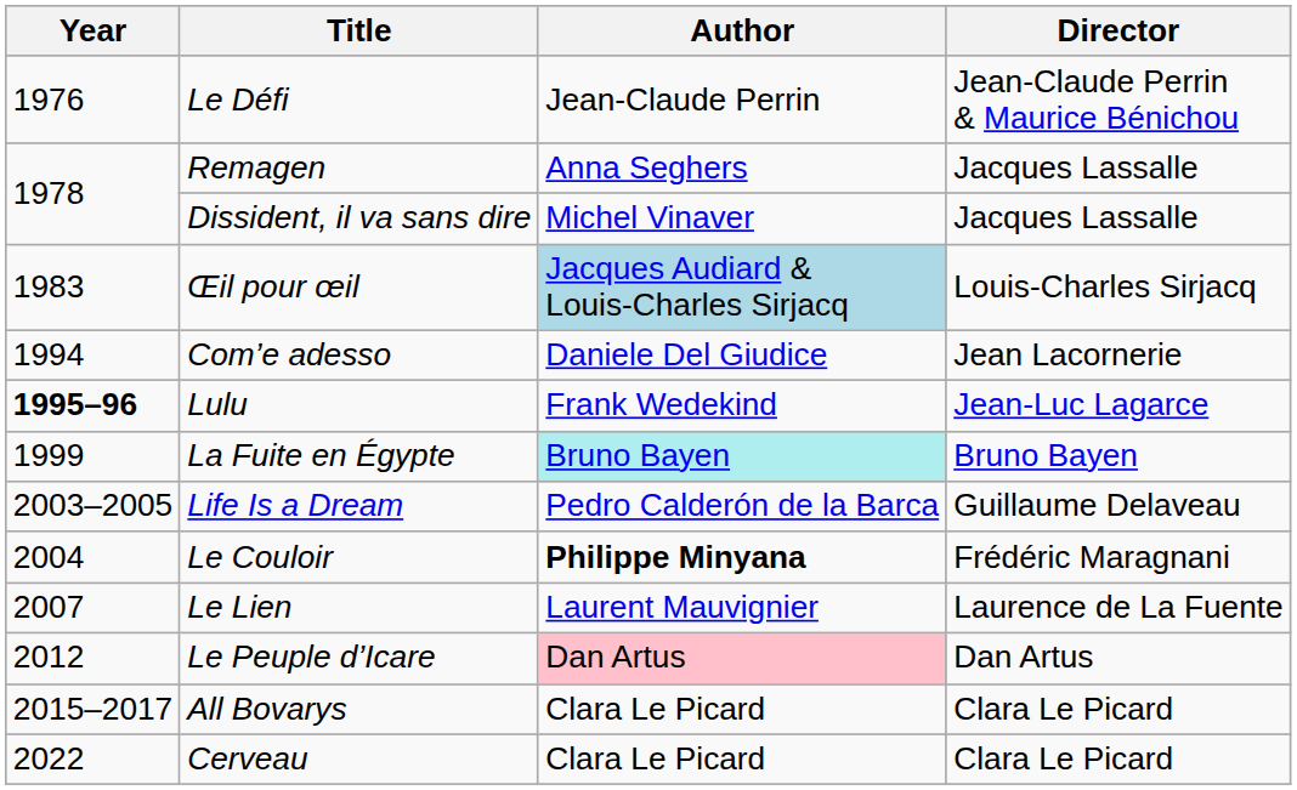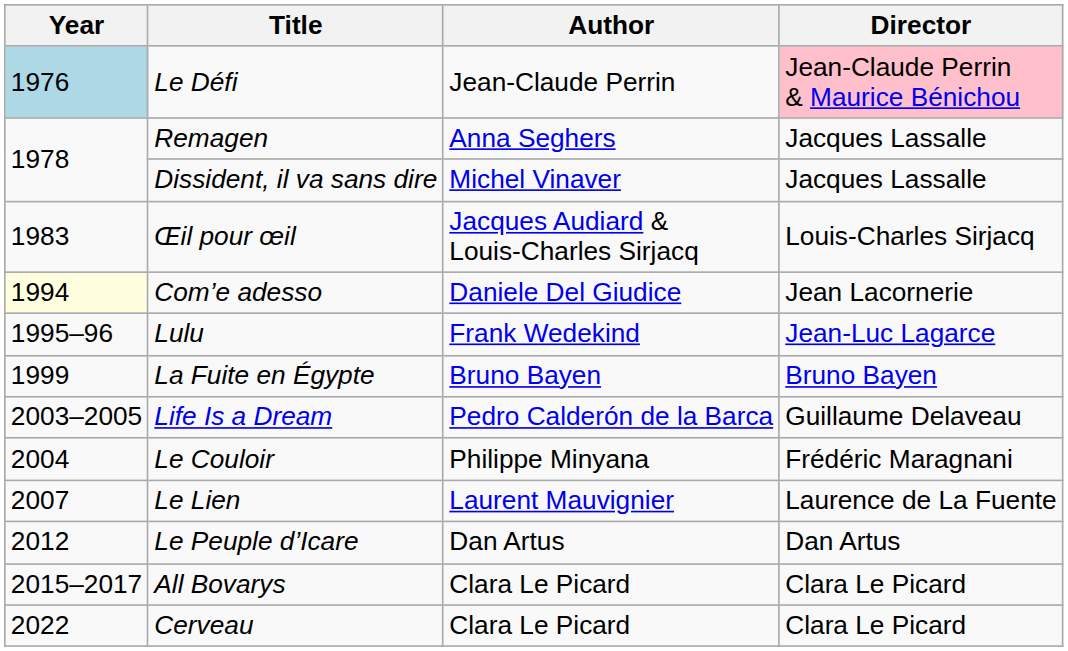Le Défi | Year: no background -> lightblue background
Le Défi | Director: no background -> pink background
Œil pour œil | Author: lightblue background -> no background
Com’e adesso | Year: no background -> lightyellow background
Lulu | Year: bold -> normal
La Fuite en Égypte | Author: paleturquoise background -> no background
Le Couloir | Author: bold -> normal
Le Peuple d’Icare | Author: pink background -> no background
